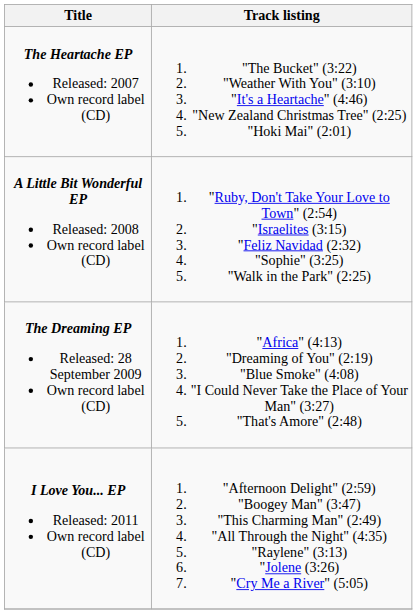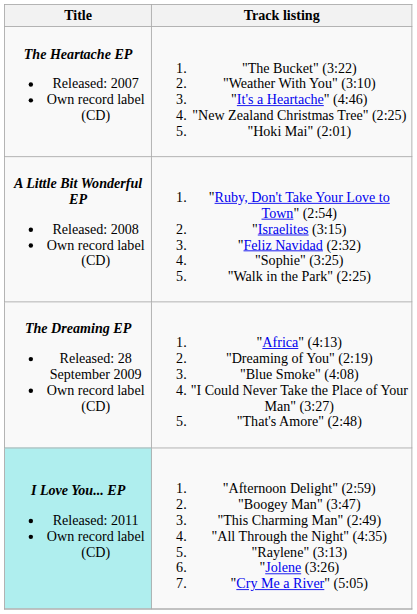I Love You... EP Released: 2011 Own record label (CD) | Title: no background -> paleturquoise background
